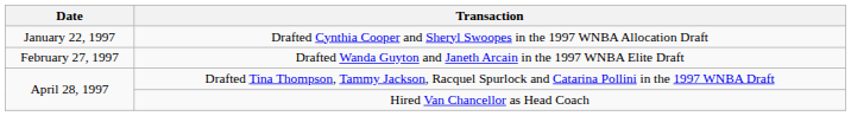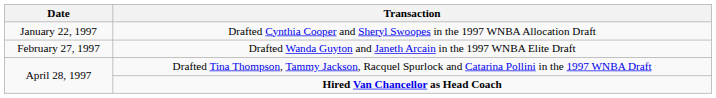Hired Van Chancellor as Head Coach | Transaction: normal -> bold
